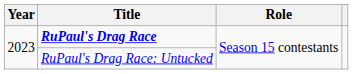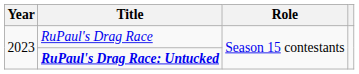RuPaul's Drag Race | Title: bold -> normal
RuPaul's Drag Race: Untucked | Title: normal -> bold
